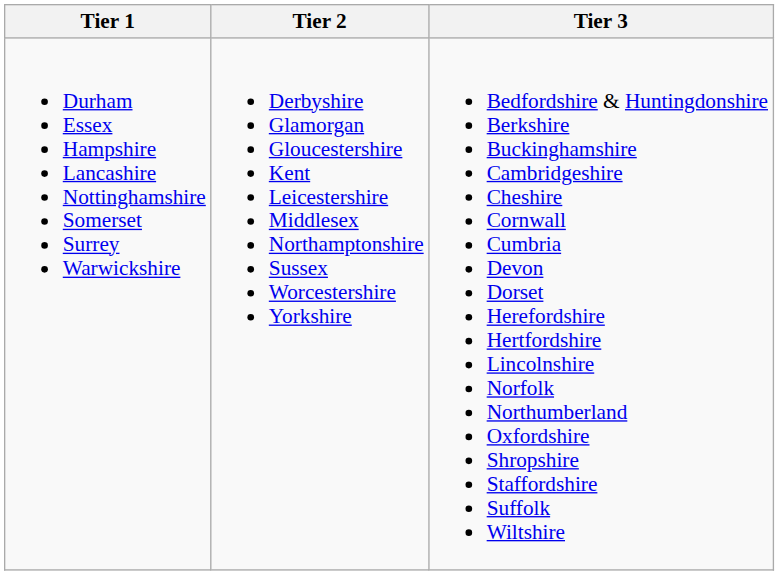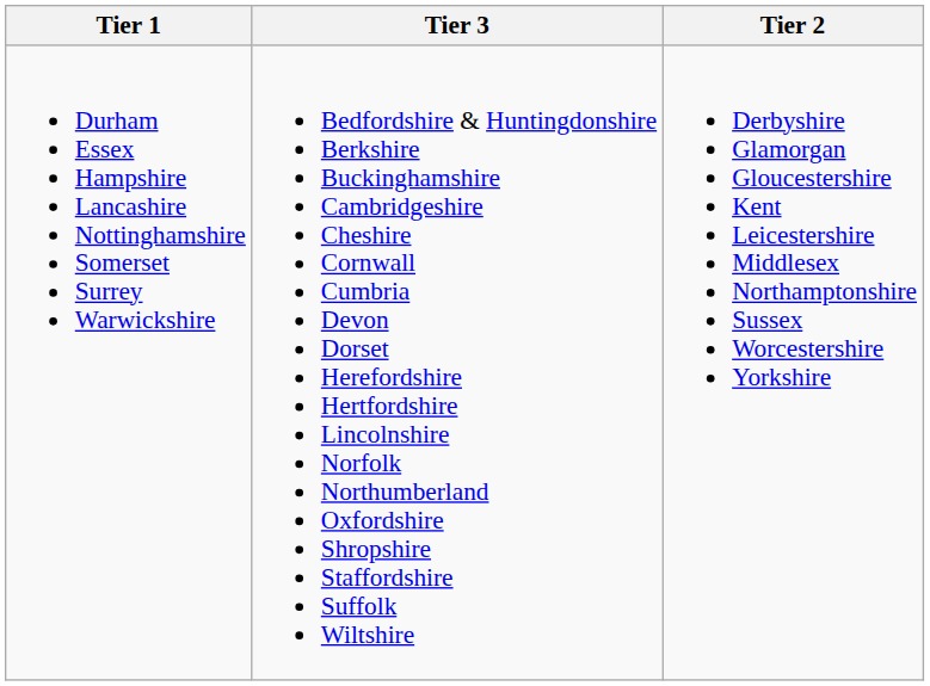columns swapped: Tier 2 <-> Tier 3
